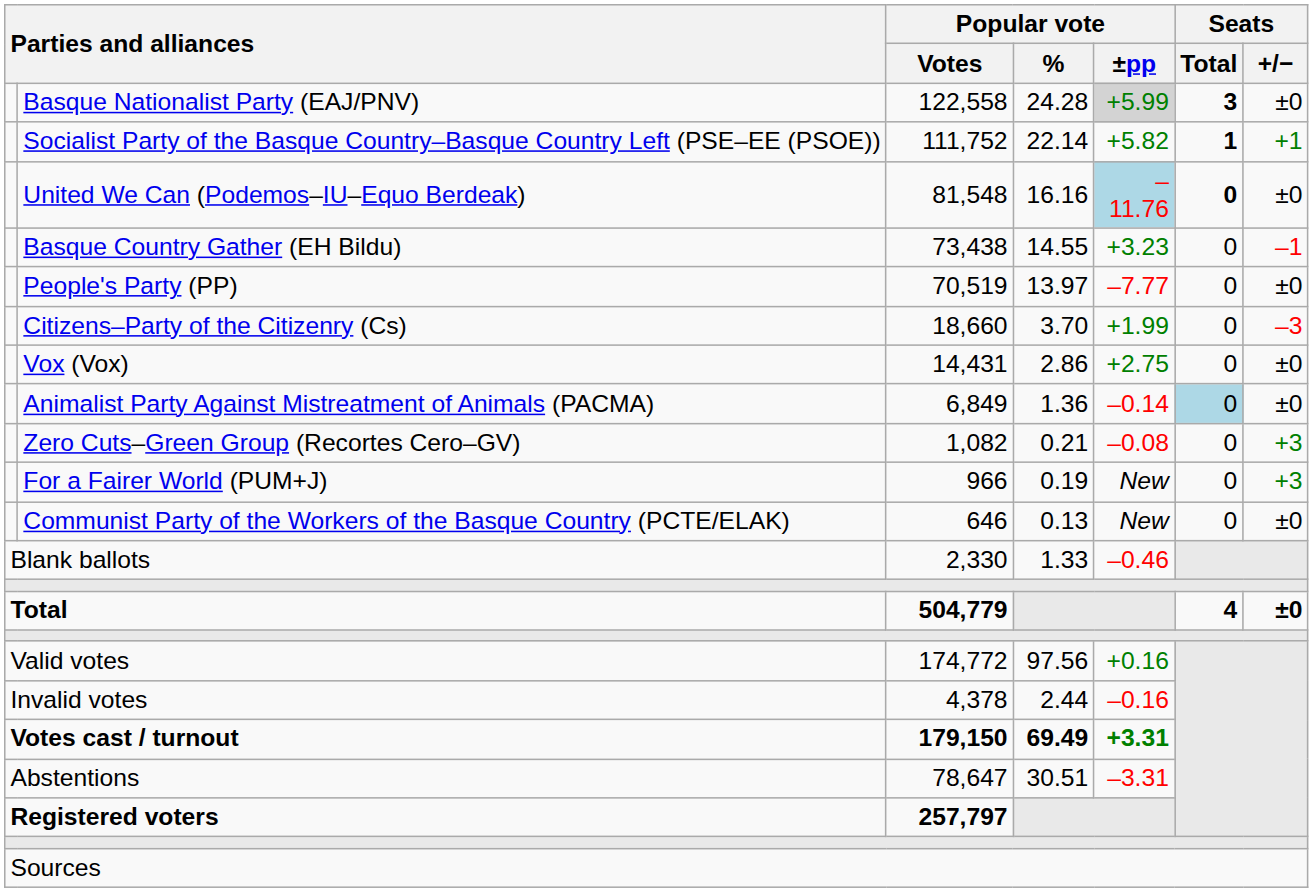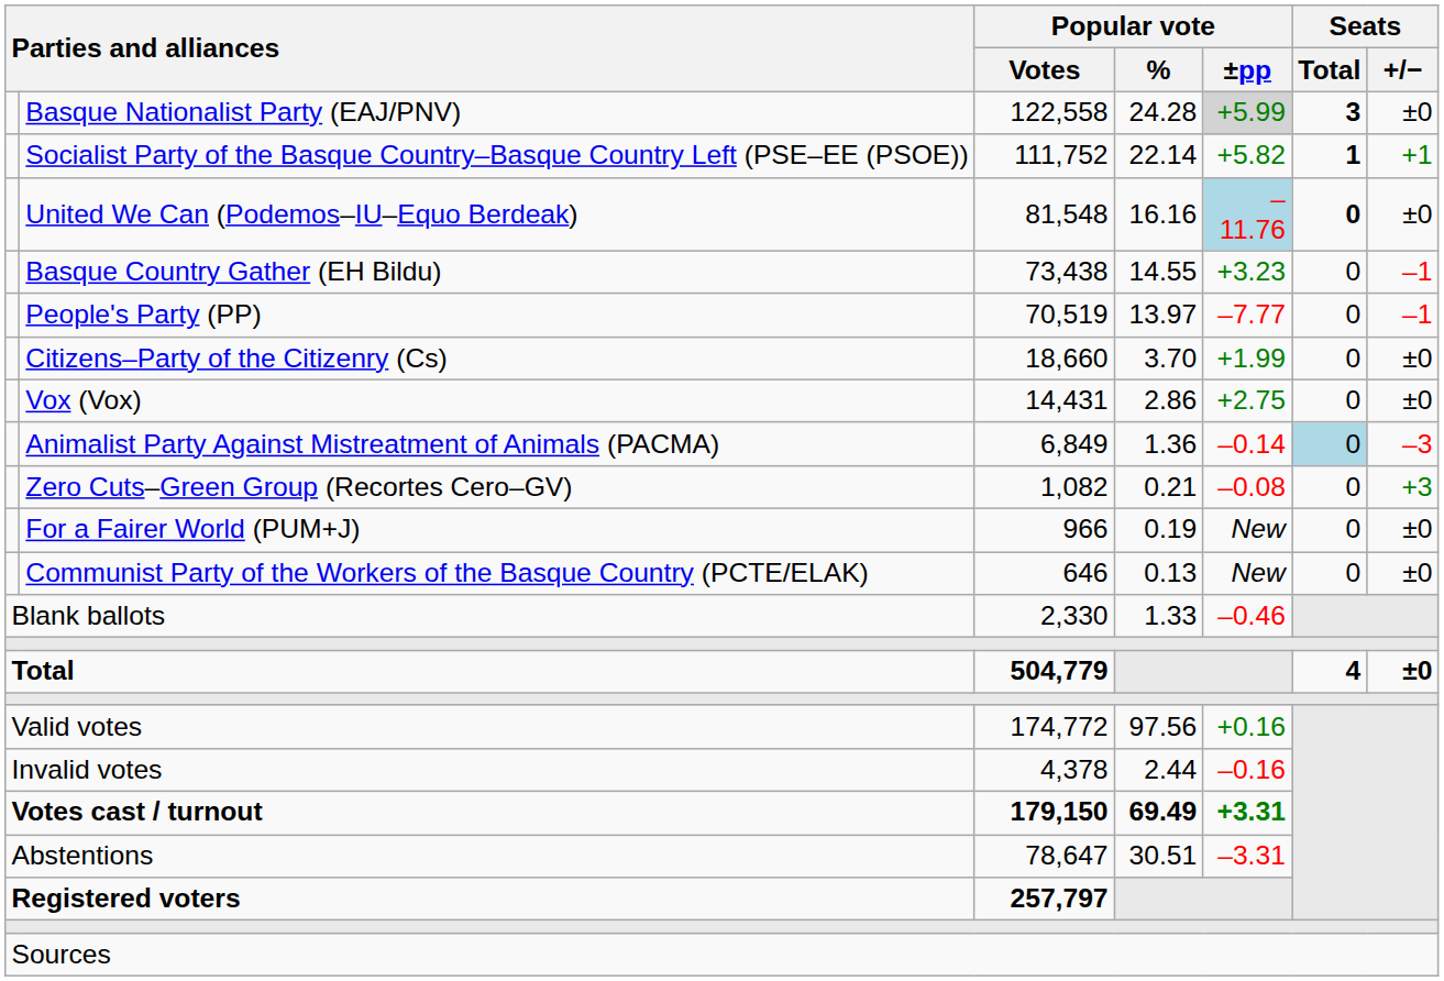People's Party (PP) | Seats / +/−: ±0 -> –1
Citizens–Party of the Citizenry (Cs) | Seats / +/−: –3 -> ±0
Animalist Party Against Mistreatment of Animals (PACMA) | Seats / +/−: ±0 -> –3
For a Fairer World (PUM+J) | Seats / +/−: +3 -> ±0
